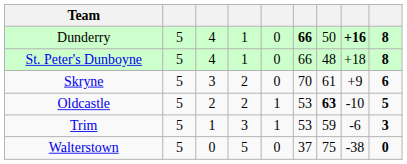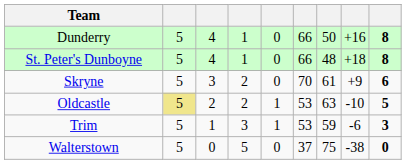Dunderry | column 6: bold -> normal
Dunderry | column 8: bold -> normal
Oldcastle | column 2: no background -> khaki background
Oldcastle | column 7: bold -> normal
